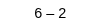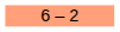row 1 | column 1: no background -> lightsalmon background
